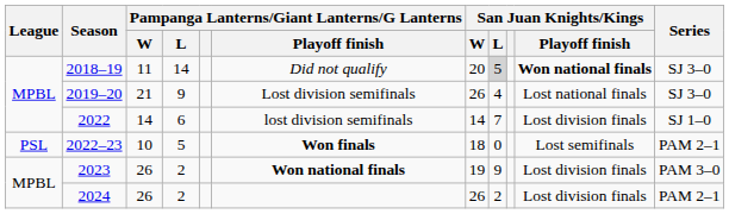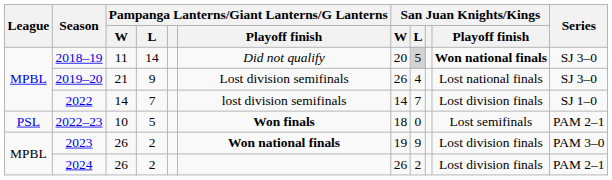2022 | Pampanga Lanterns/Giant Lanterns/G Lanterns / L: 6 -> 7
